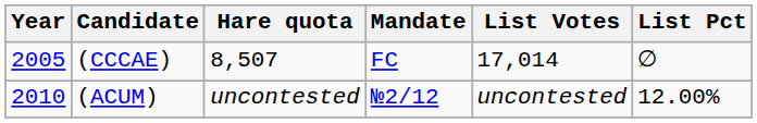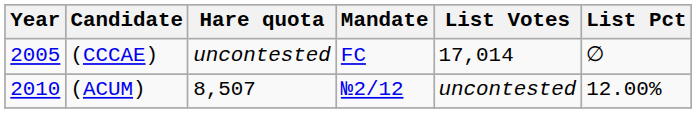(CCCAE) | Hare quota: 8,507 -> uncontested
(ACUM) | Hare quota: uncontested -> 8,507
